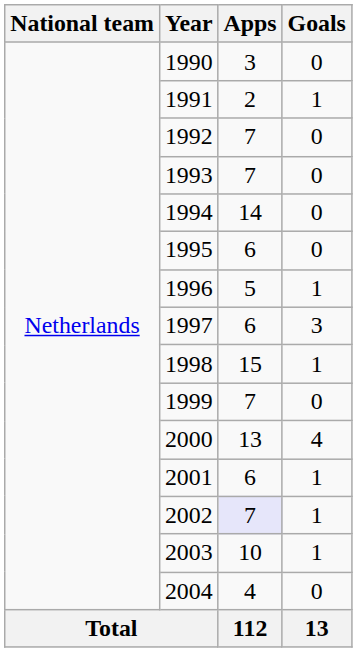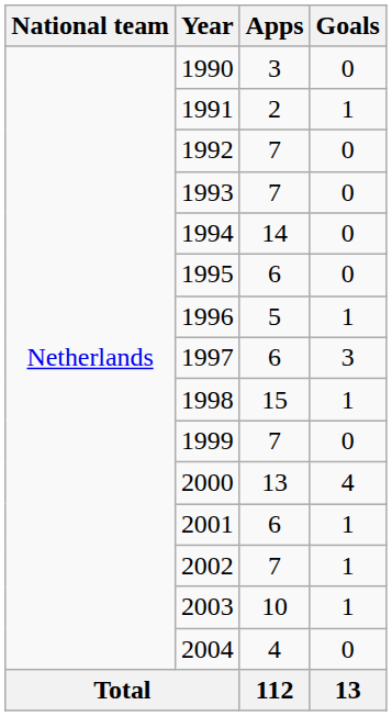2002 | Apps: lavender background -> no background
